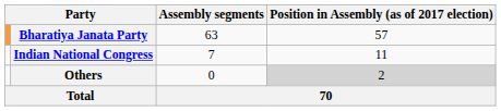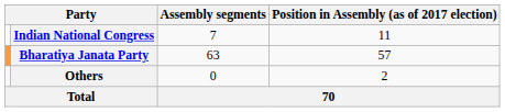rows swapped: Bharatiya Janata Party <-> Indian National Congress
Others | Position in Assembly (as of 2017 election): lightgrey background -> no background
